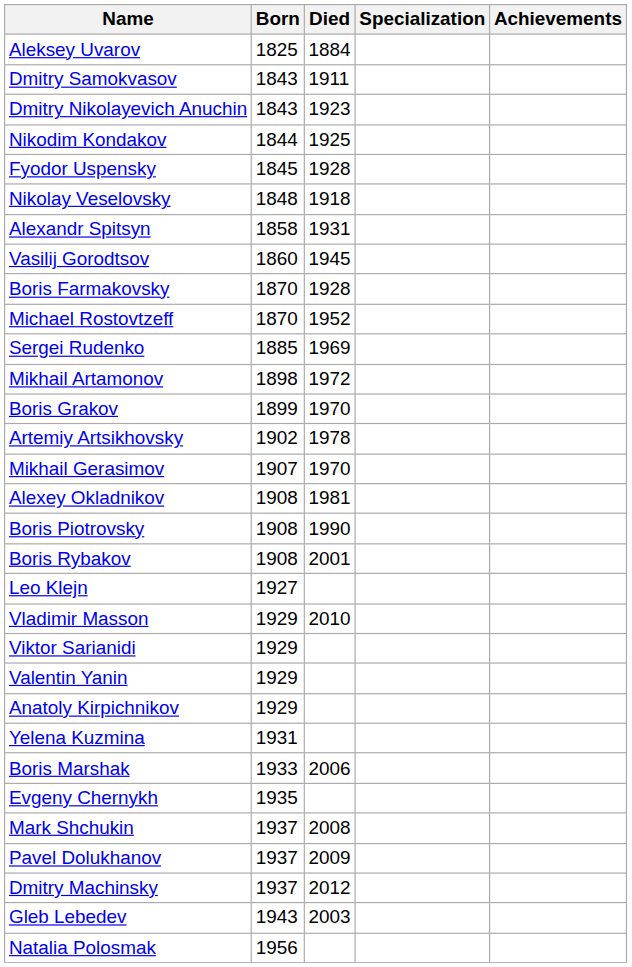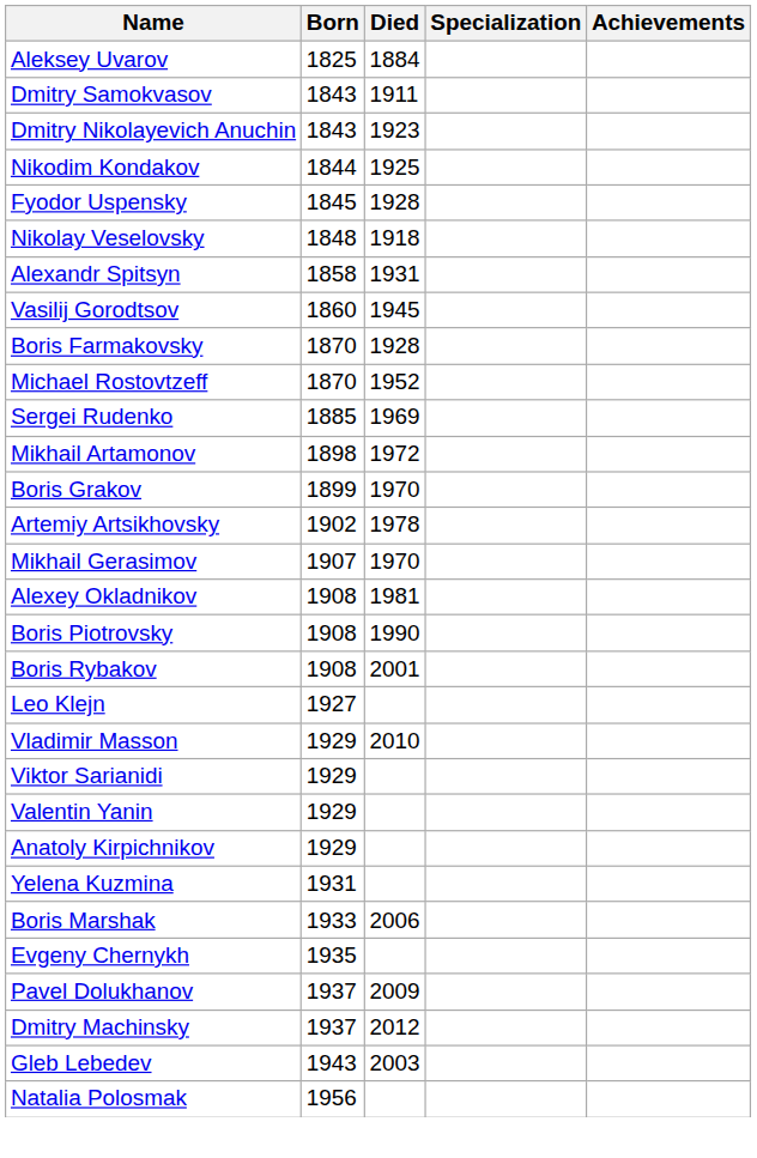- row: Mark Shchukin | 1937 | 2008
